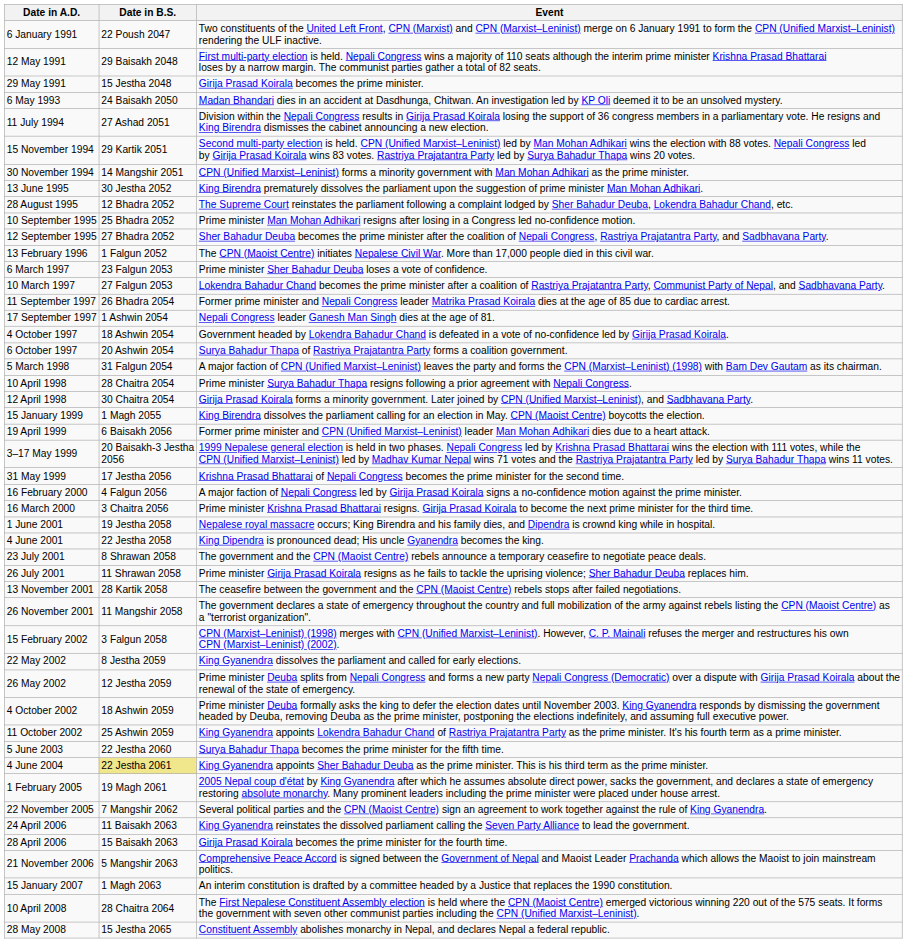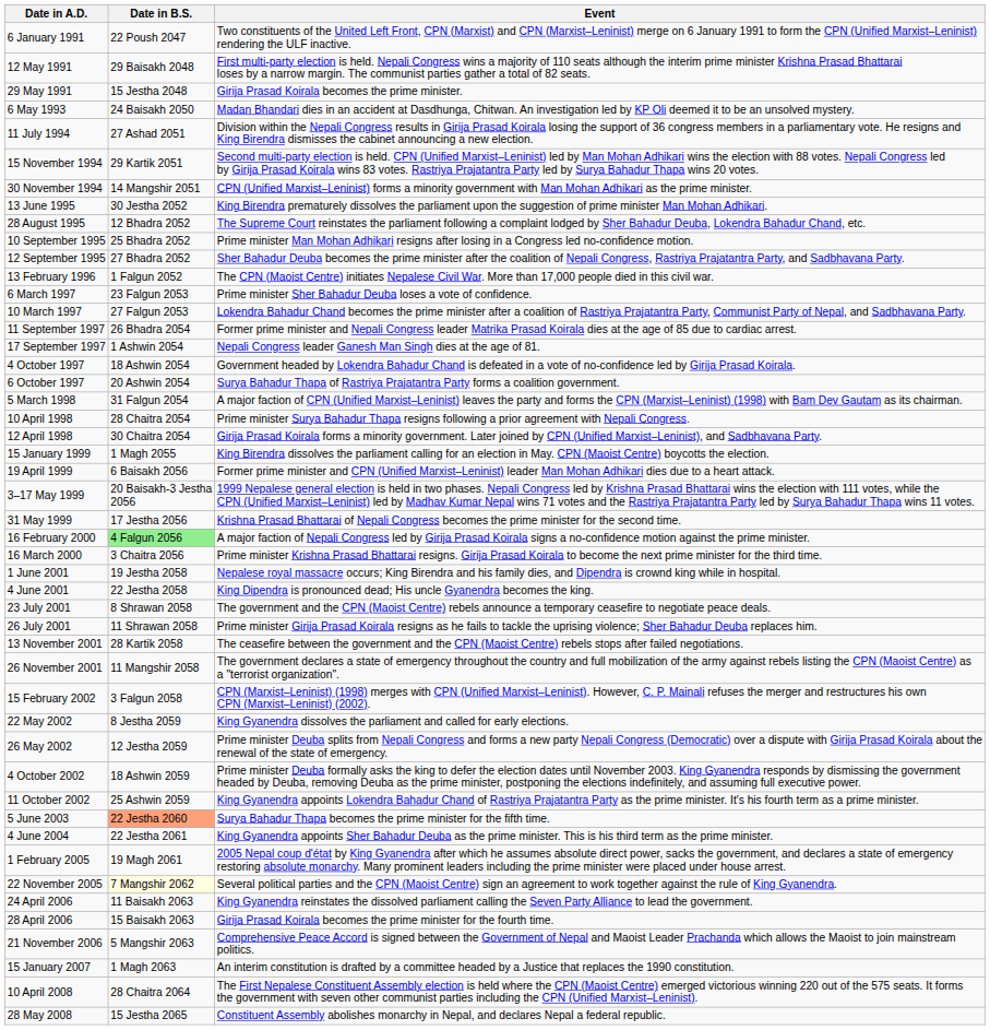16 February 2000 | Date in B.S.: no background -> lightgreen background
5 June 2003 | Date in B.S.: no background -> lightsalmon background
4 June 2004 | Date in B.S.: khaki background -> no background
22 November 2005 | Date in B.S.: no background -> lightyellow background
